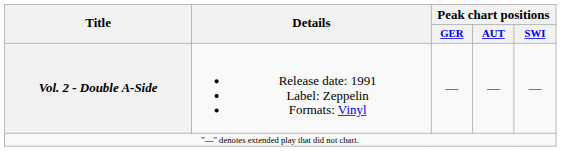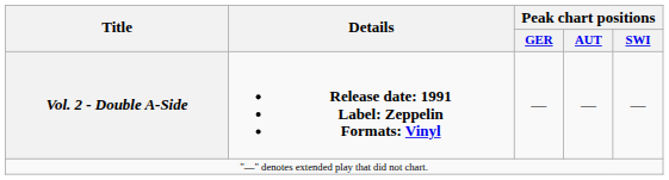Vol. 2 - Double A-Side | Details: normal -> bold
